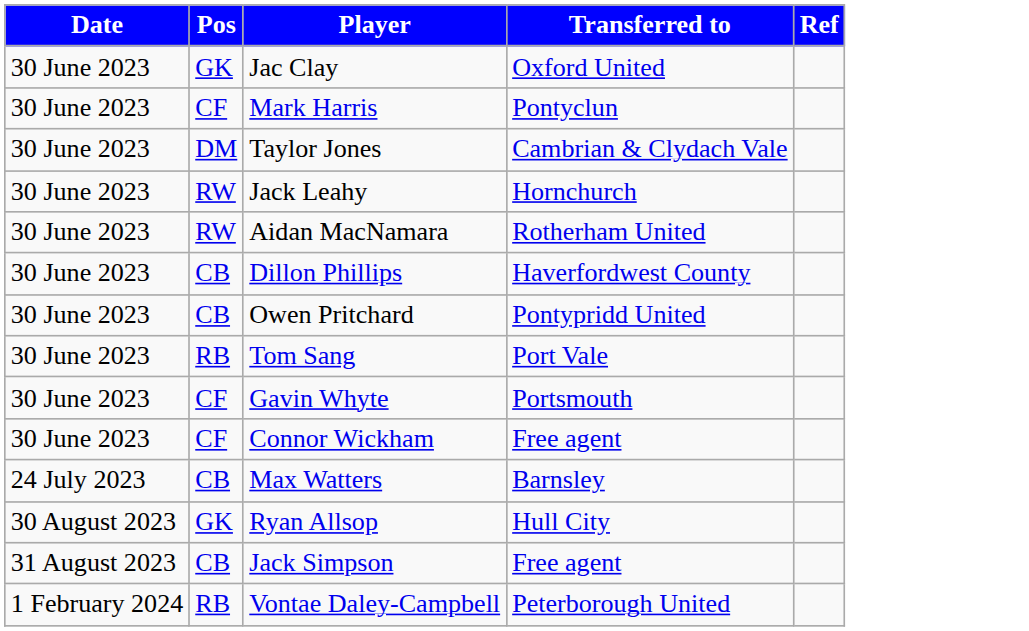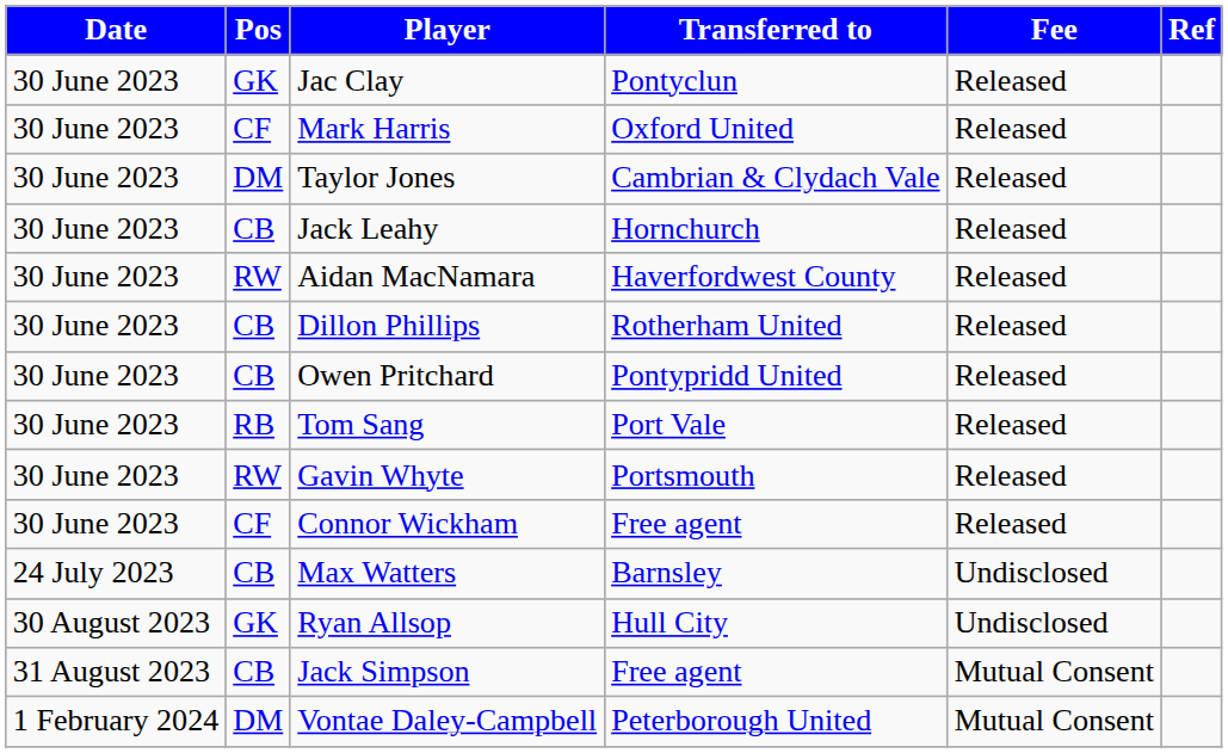+ column: Fee | Released | Released | Released | Released | Released | Released | Released | Released | Released | Released | Undisclosed | Undisclosed | Mutual Consent | Mutual Consent
Jac Clay | Transferred to: Oxford United -> Pontyclun
Mark Harris | Transferred to: Pontyclun -> Oxford United
Jack Leahy | Pos: RW -> CB
Aidan MacNamara | Transferred to: Rotherham United -> Haverfordwest County
Dillon Phillips | Transferred to: Haverfordwest County -> Rotherham United
Gavin Whyte | Pos: CF -> RW
Vontae Daley-Campbell | Pos: RB -> DM
